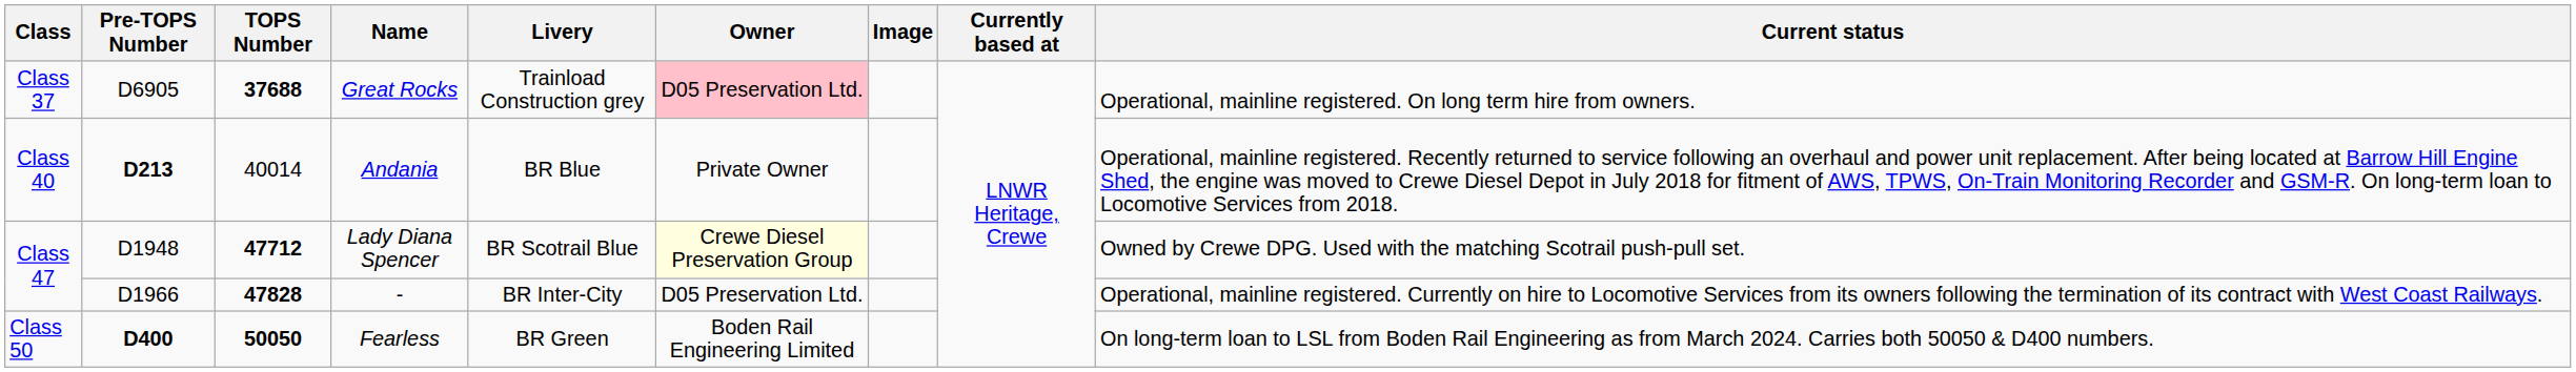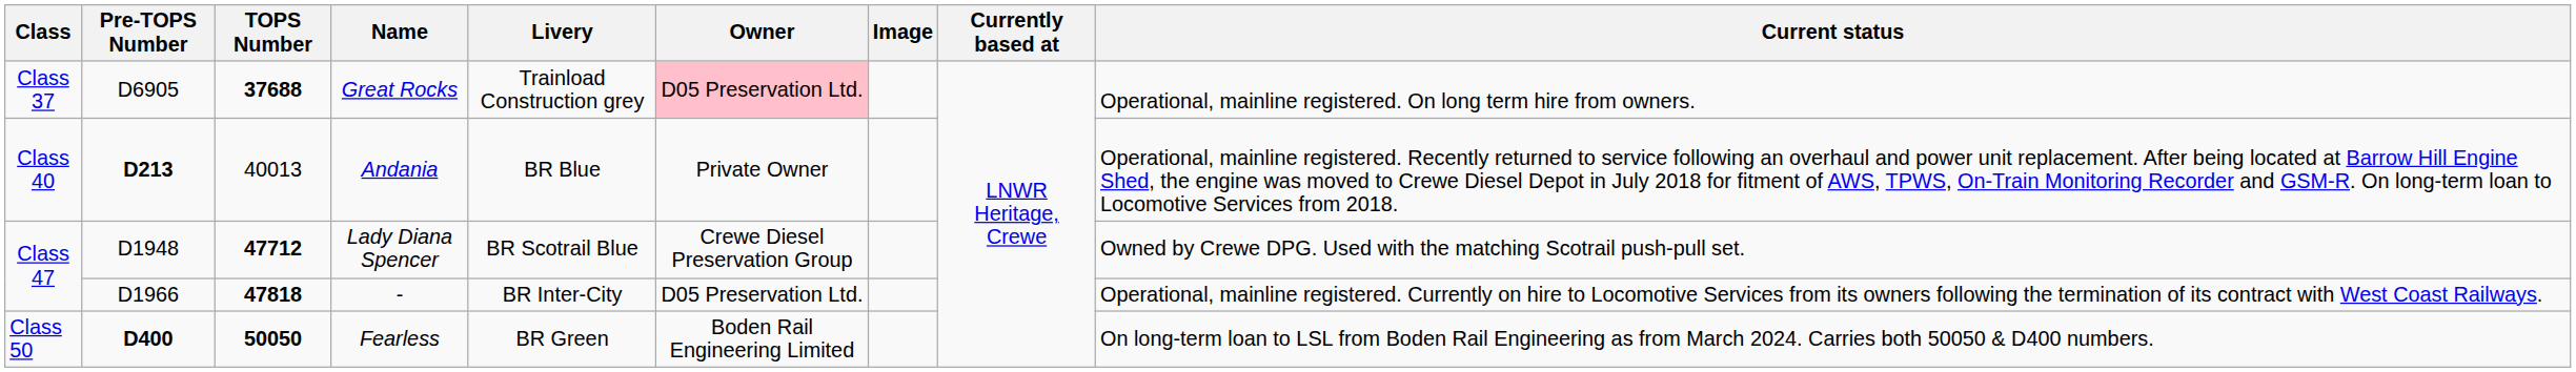Andania | TOPS Number: 40014 -> 40013
Lady Diana Spencer | Owner: lightyellow background -> no background
- | TOPS Number: 47828 -> 47818
